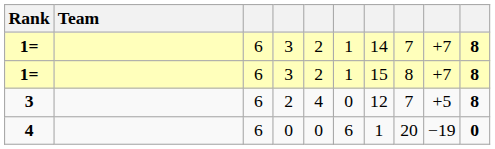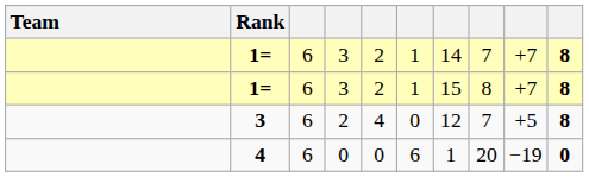columns swapped: Rank <-> Team
